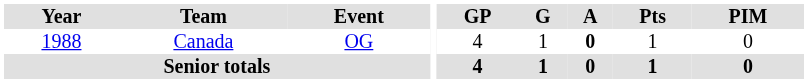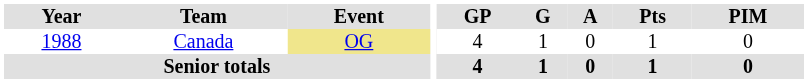Canada | Event: no background -> khaki background
Canada | A: bold -> normal
